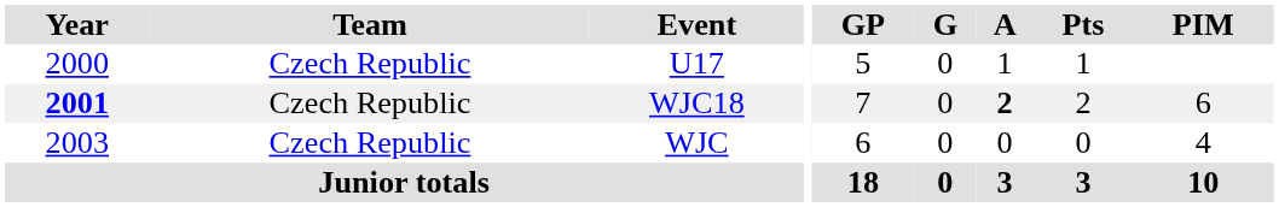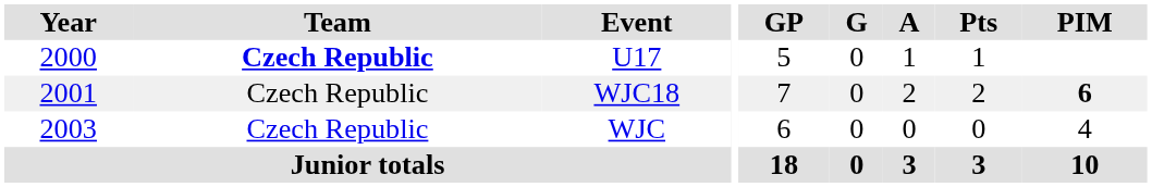U17 | Team: normal -> bold
WJC18 | Year: bold -> normal
WJC18 | A: bold -> normal
WJC18 | PIM: normal -> bold
